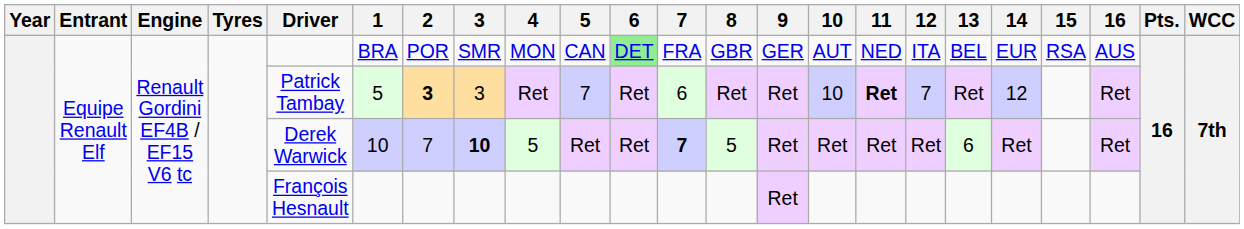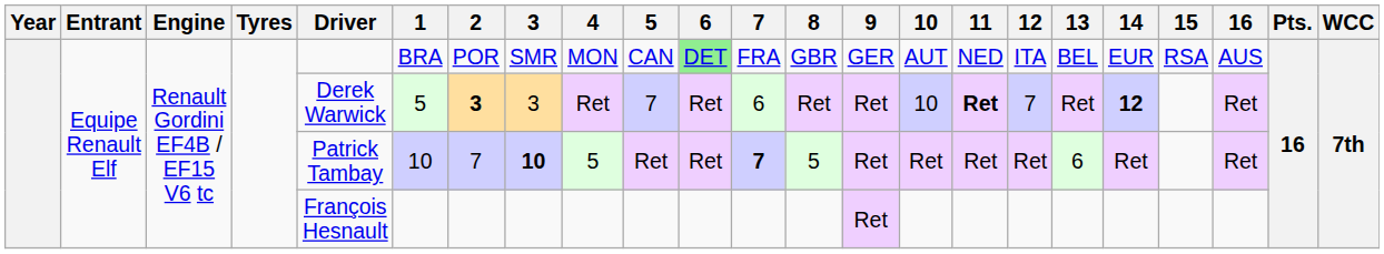row 3 | Driver: Patrick Tambay -> Derek Warwick
row 3 | 14: normal -> bold
row 4 | Driver: Derek Warwick -> Patrick Tambay
